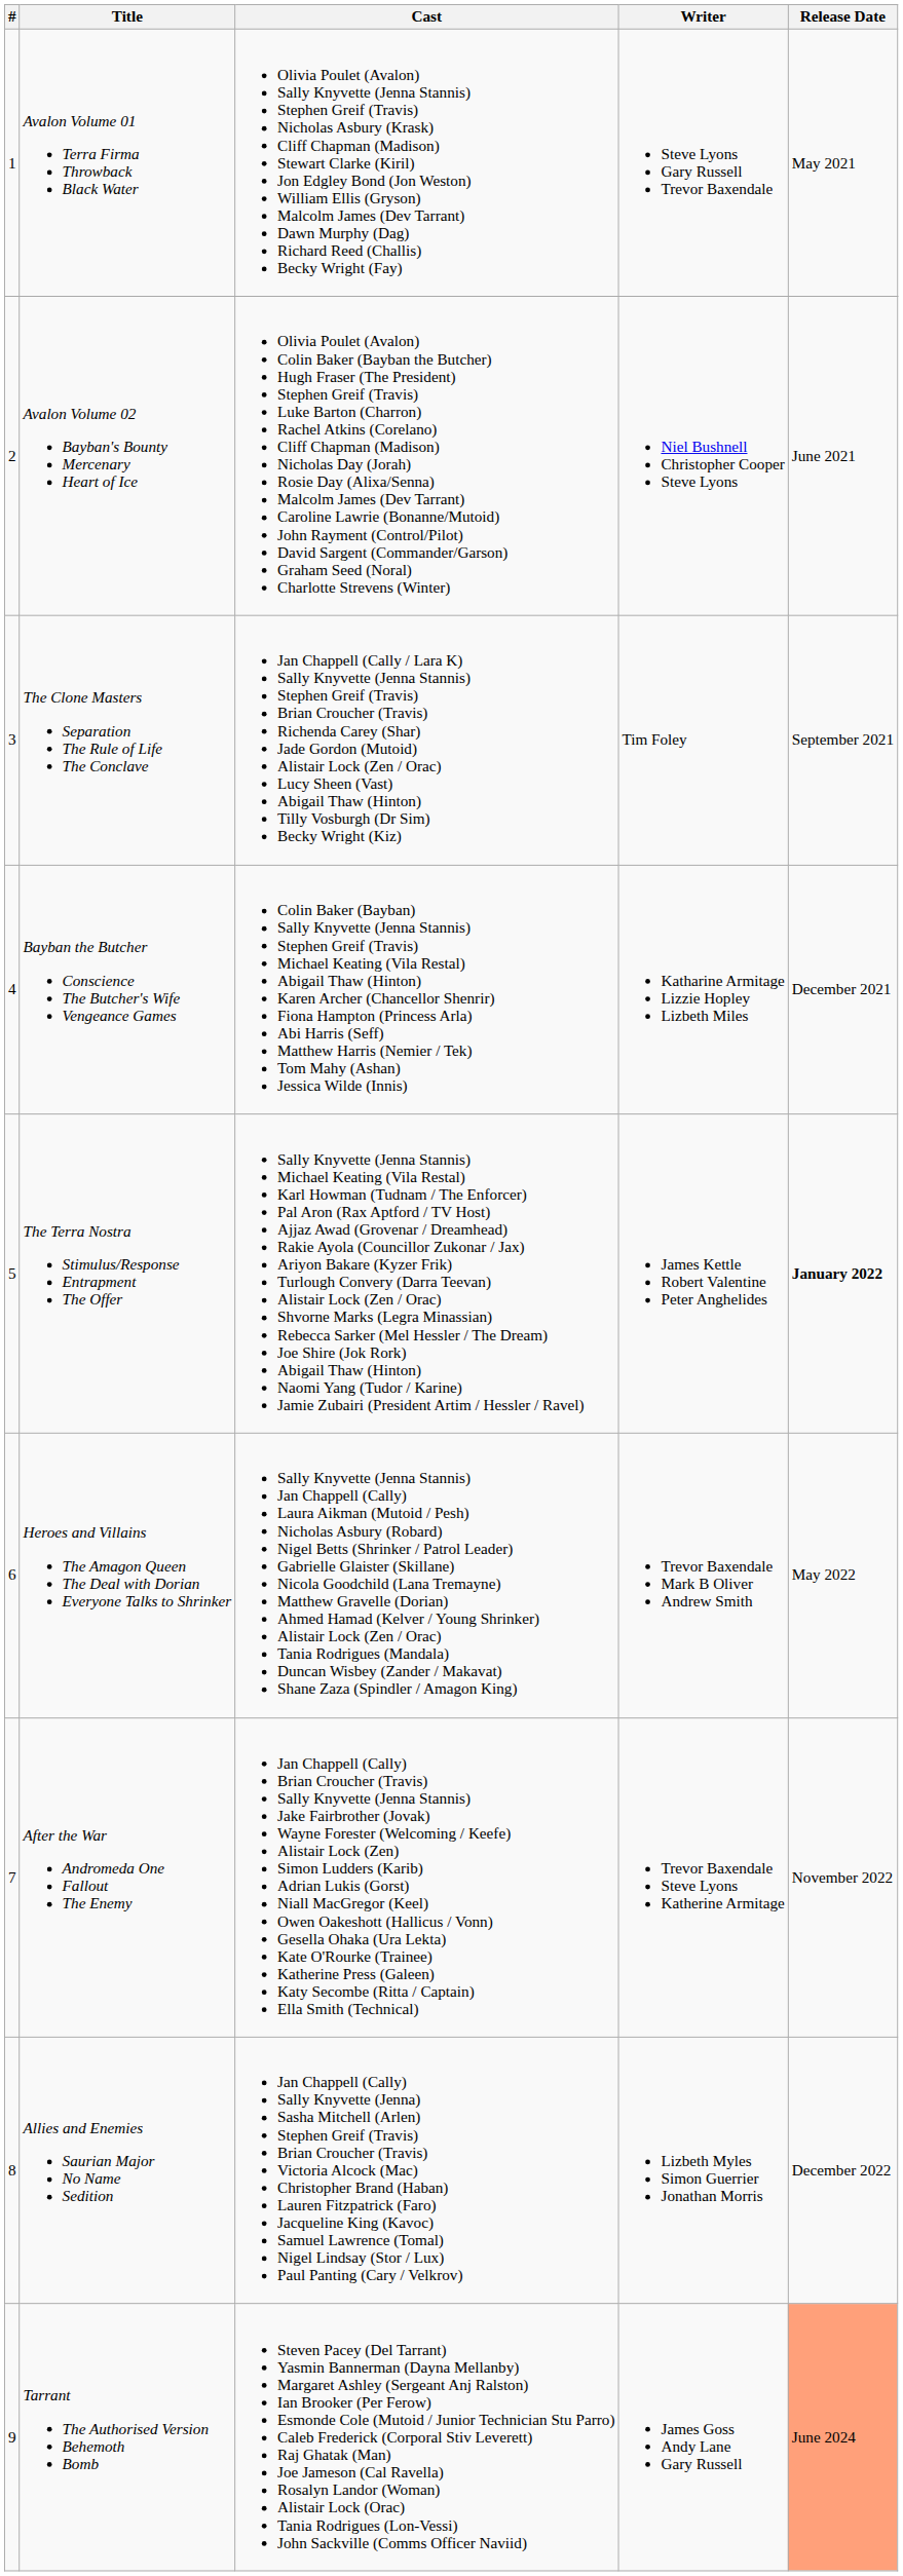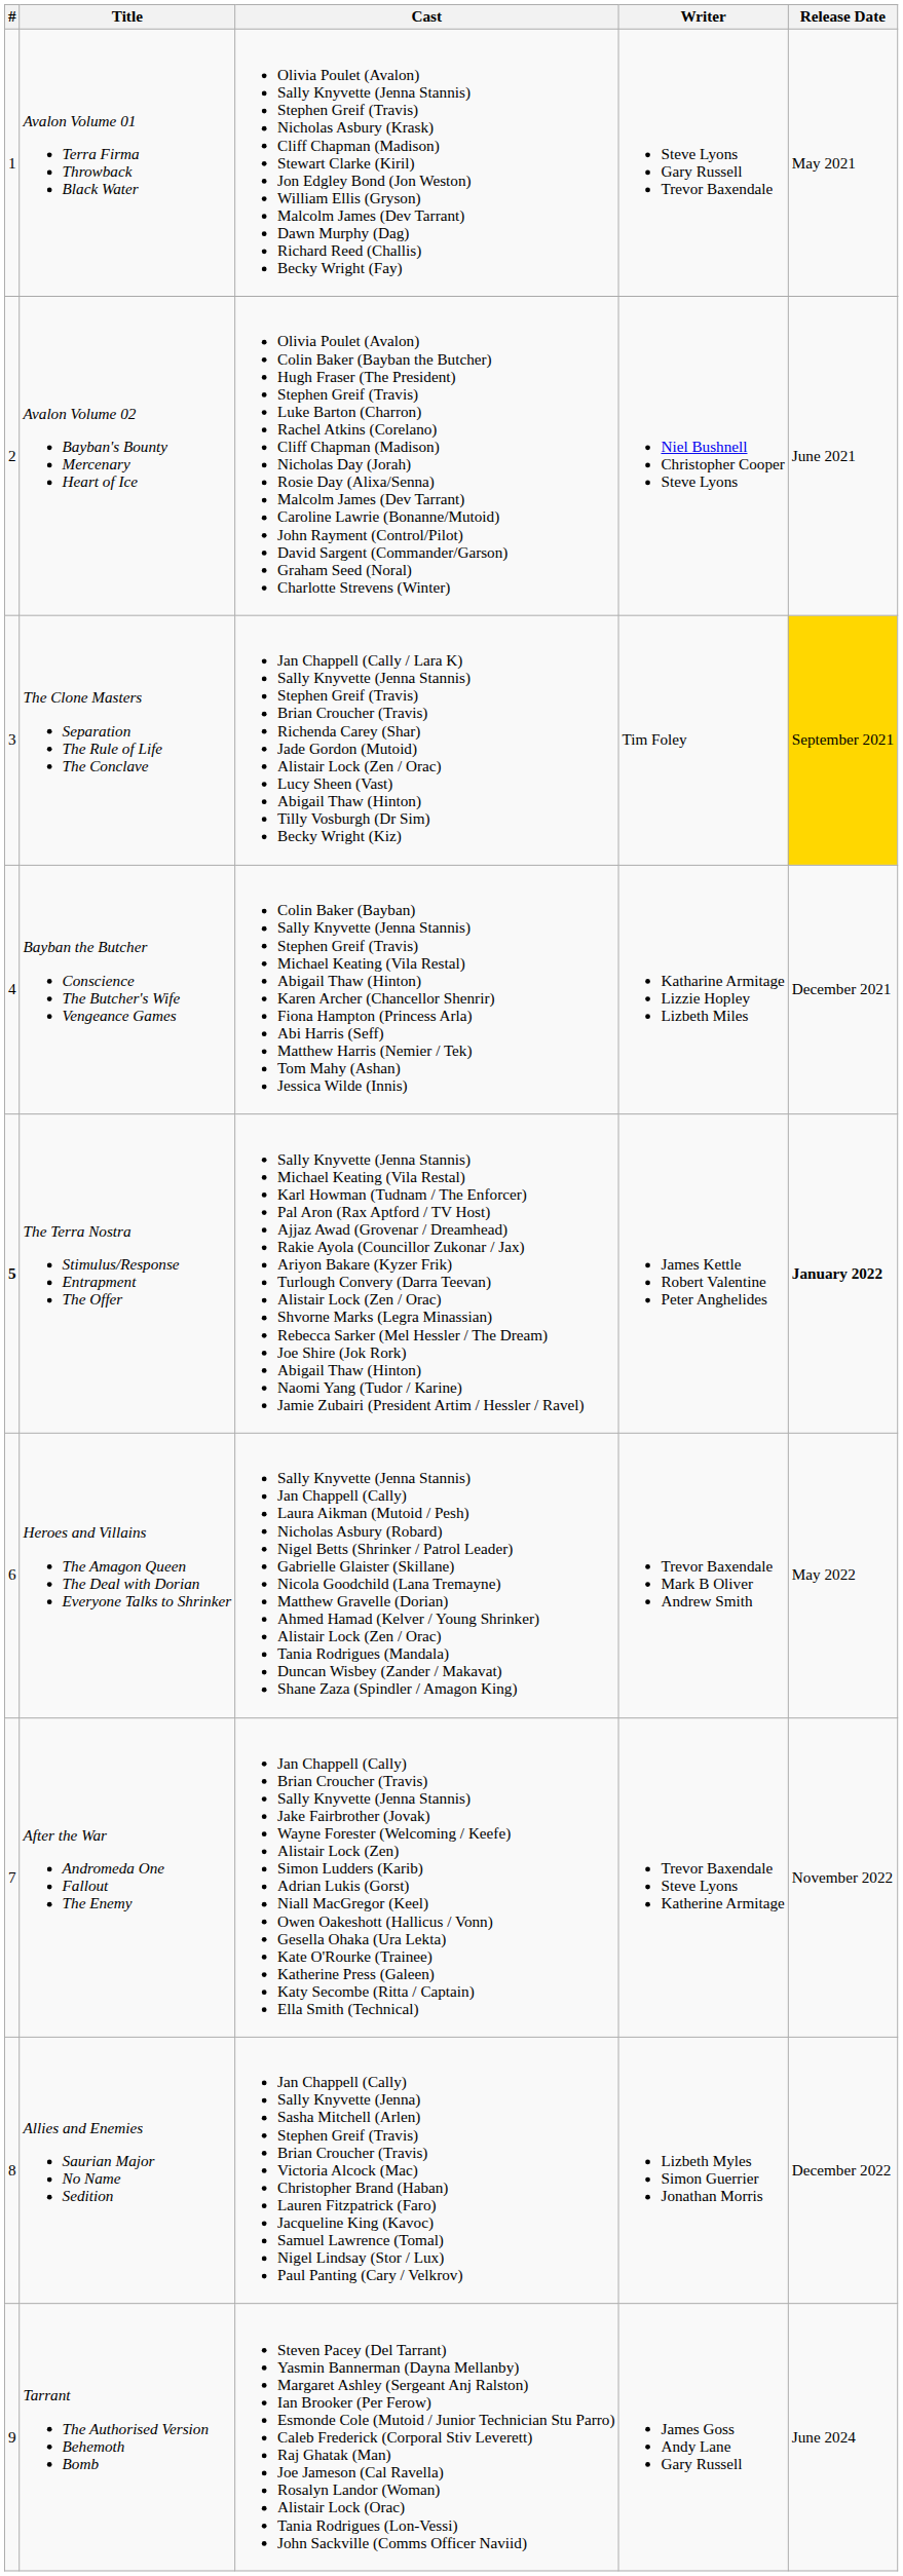The Clone Masters Separation The Rule of Life The Conclave | Release Date: no background -> gold background
The Terra Nostra Stimulus/Response Entrapment The Offer | #: normal -> bold
Tarrant The Authorised Version Behemoth Bomb | Release Date: lightsalmon background -> no background
